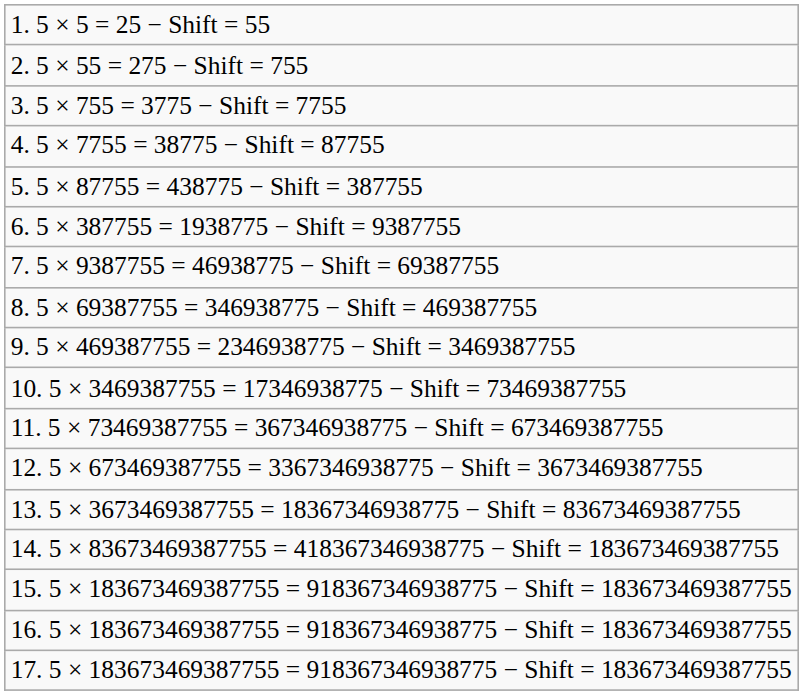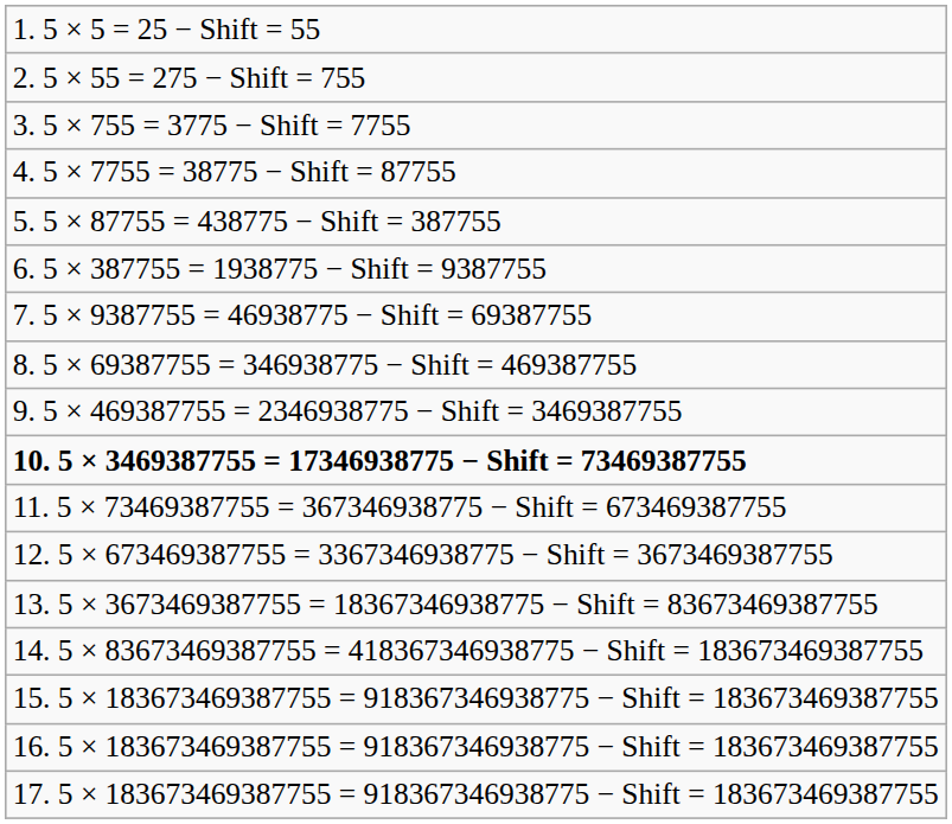row 10 | column 1: normal -> bold
